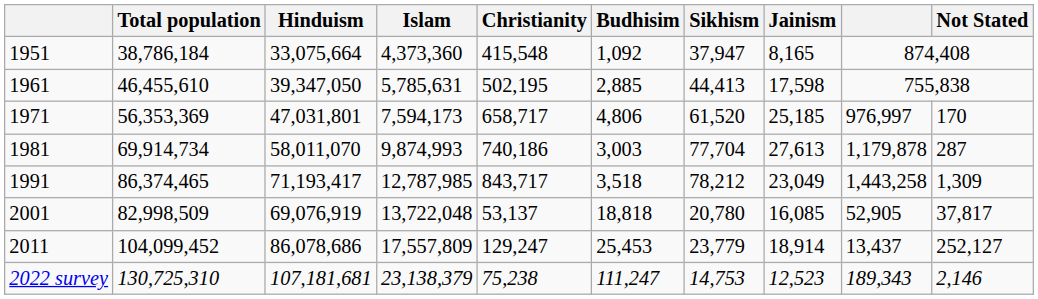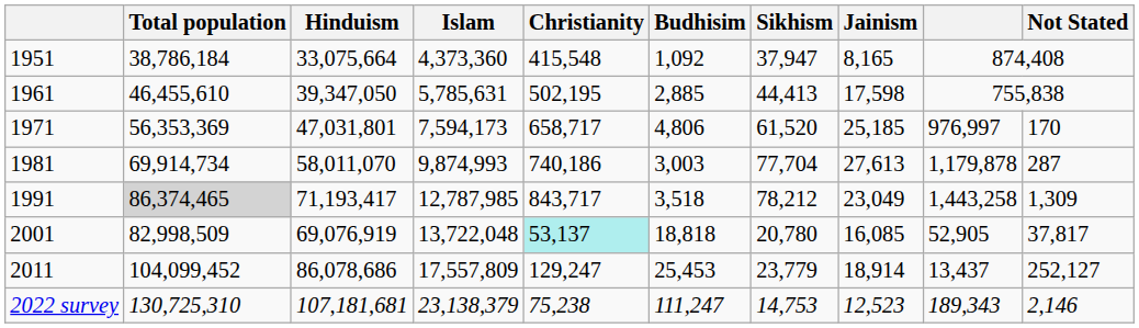1991 | Total population: no background -> lightgrey background
2001 | Christianity: no background -> paleturquoise background
